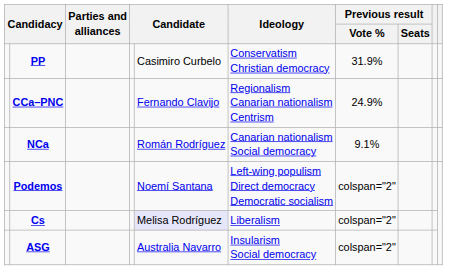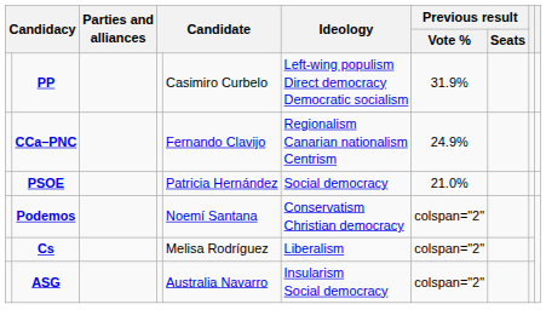PP | Ideology: Conservatism Christian democracy -> Left-wing populism Direct democracy Democratic socialism
+ row: PSOE | Patricia Hernández | Social democracy | 21.0%
- row: NCa | Román Rodríguez | Canarian nationalism Social democracy | 9.1%
Podemos | Ideology: Left-wing populism Direct democracy Democratic socialism -> Conservatism Christian democracy
Cs | column 5: lavender background -> no background
